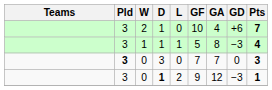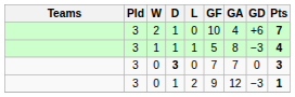row 4 | Pld: bold -> normal
row 4 | D: normal -> bold
row 5 | D: bold -> normal
